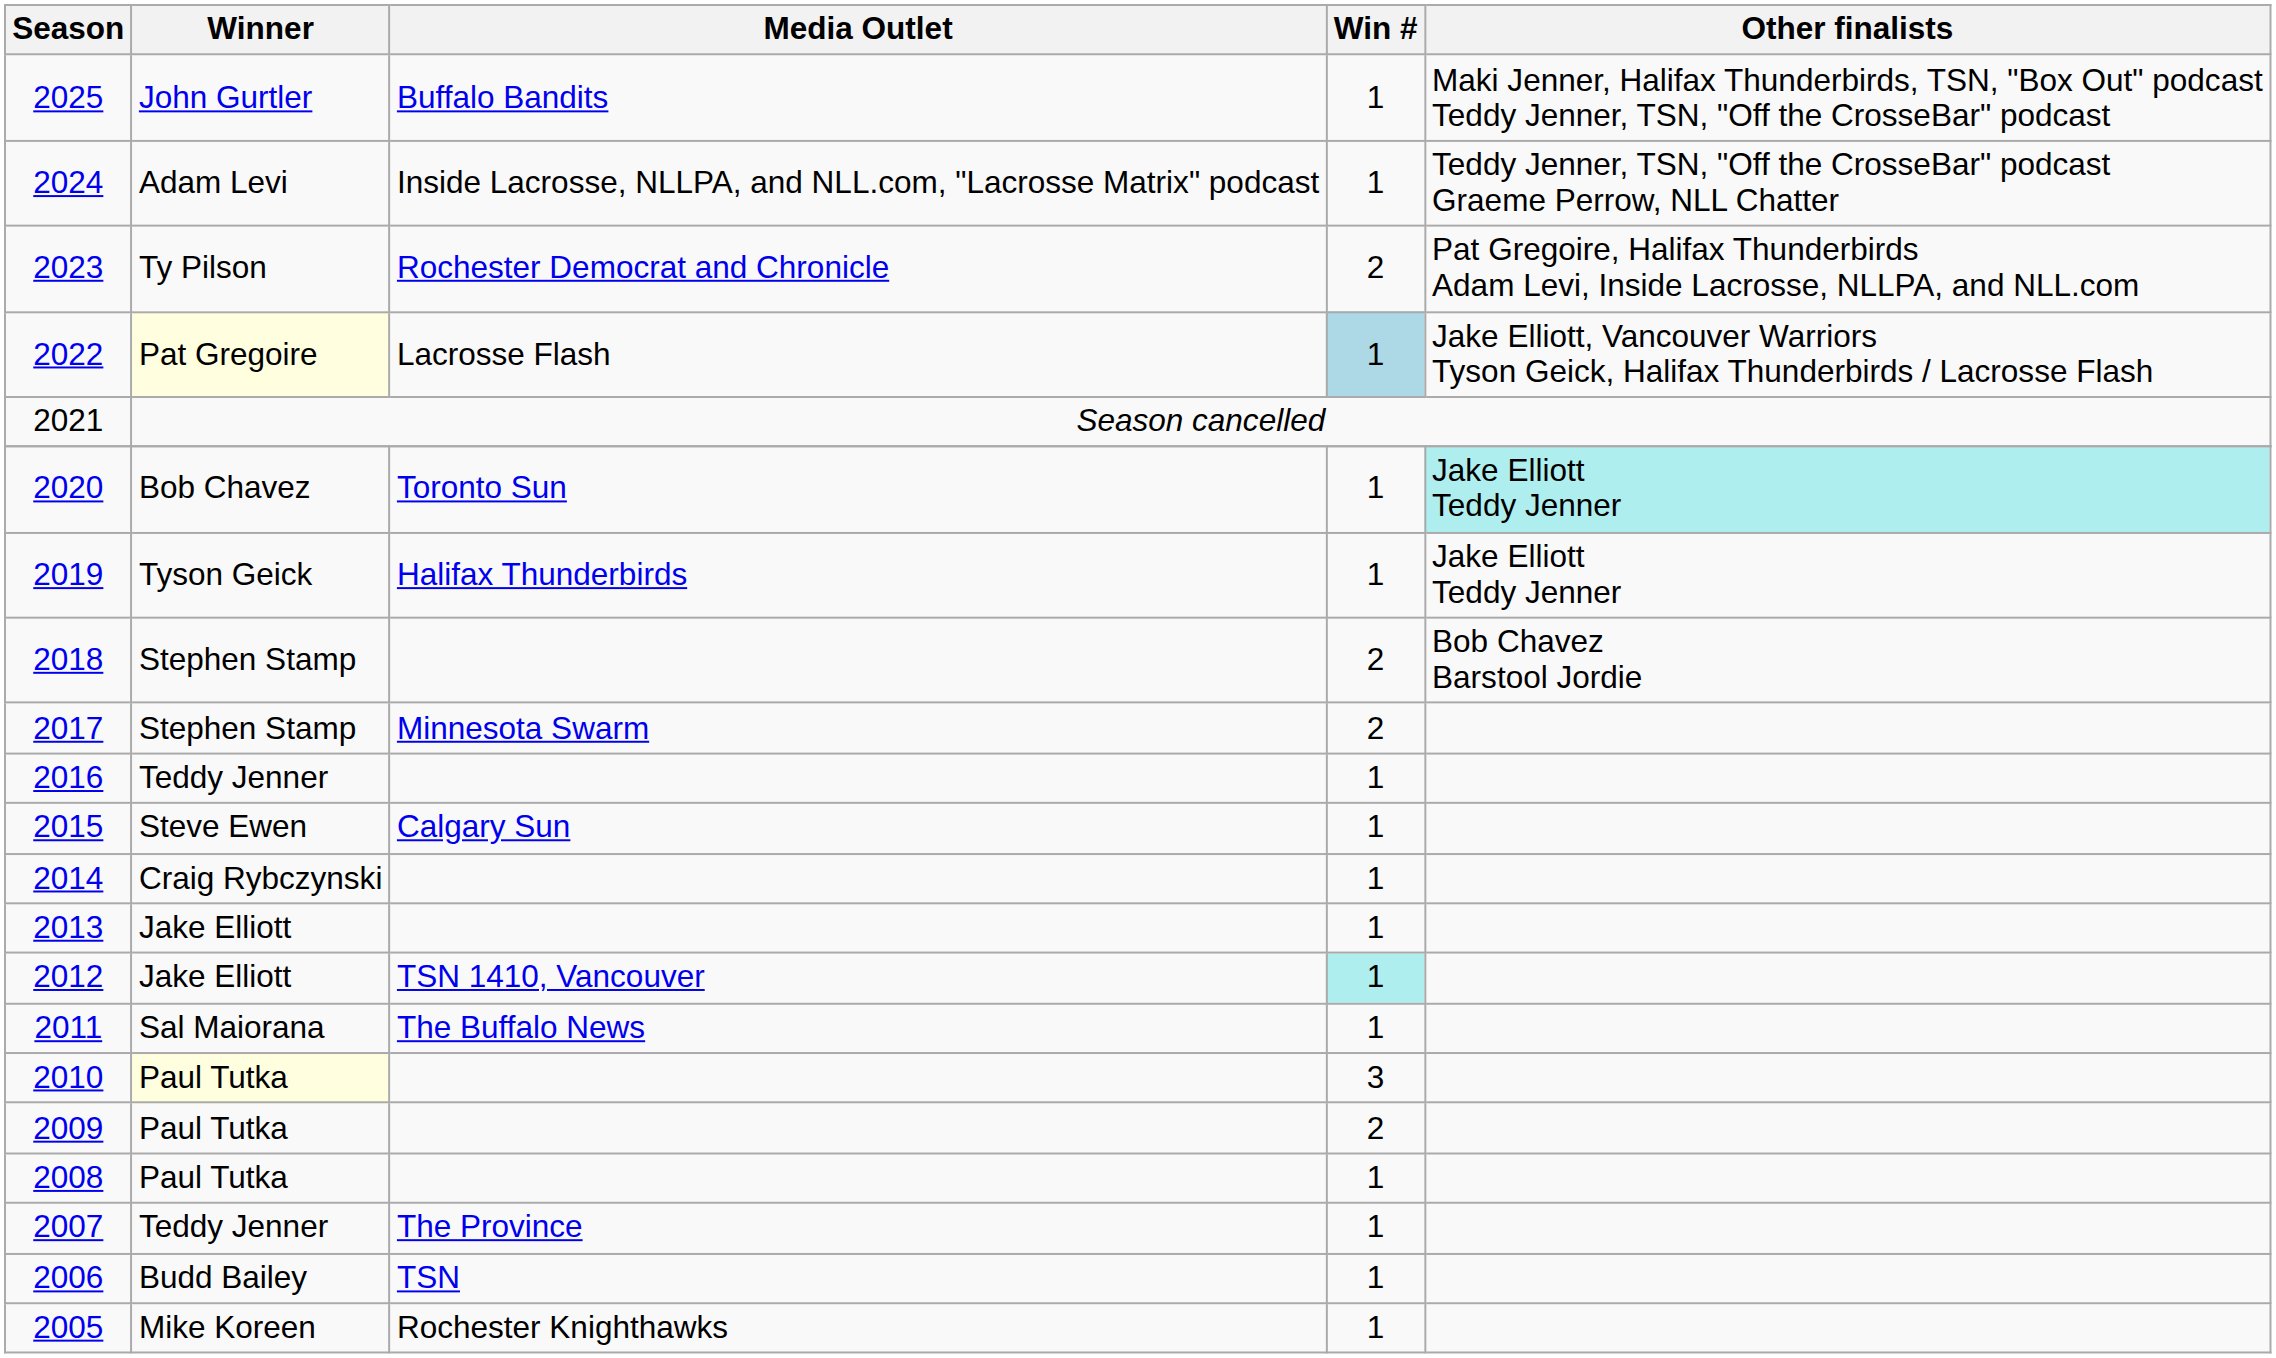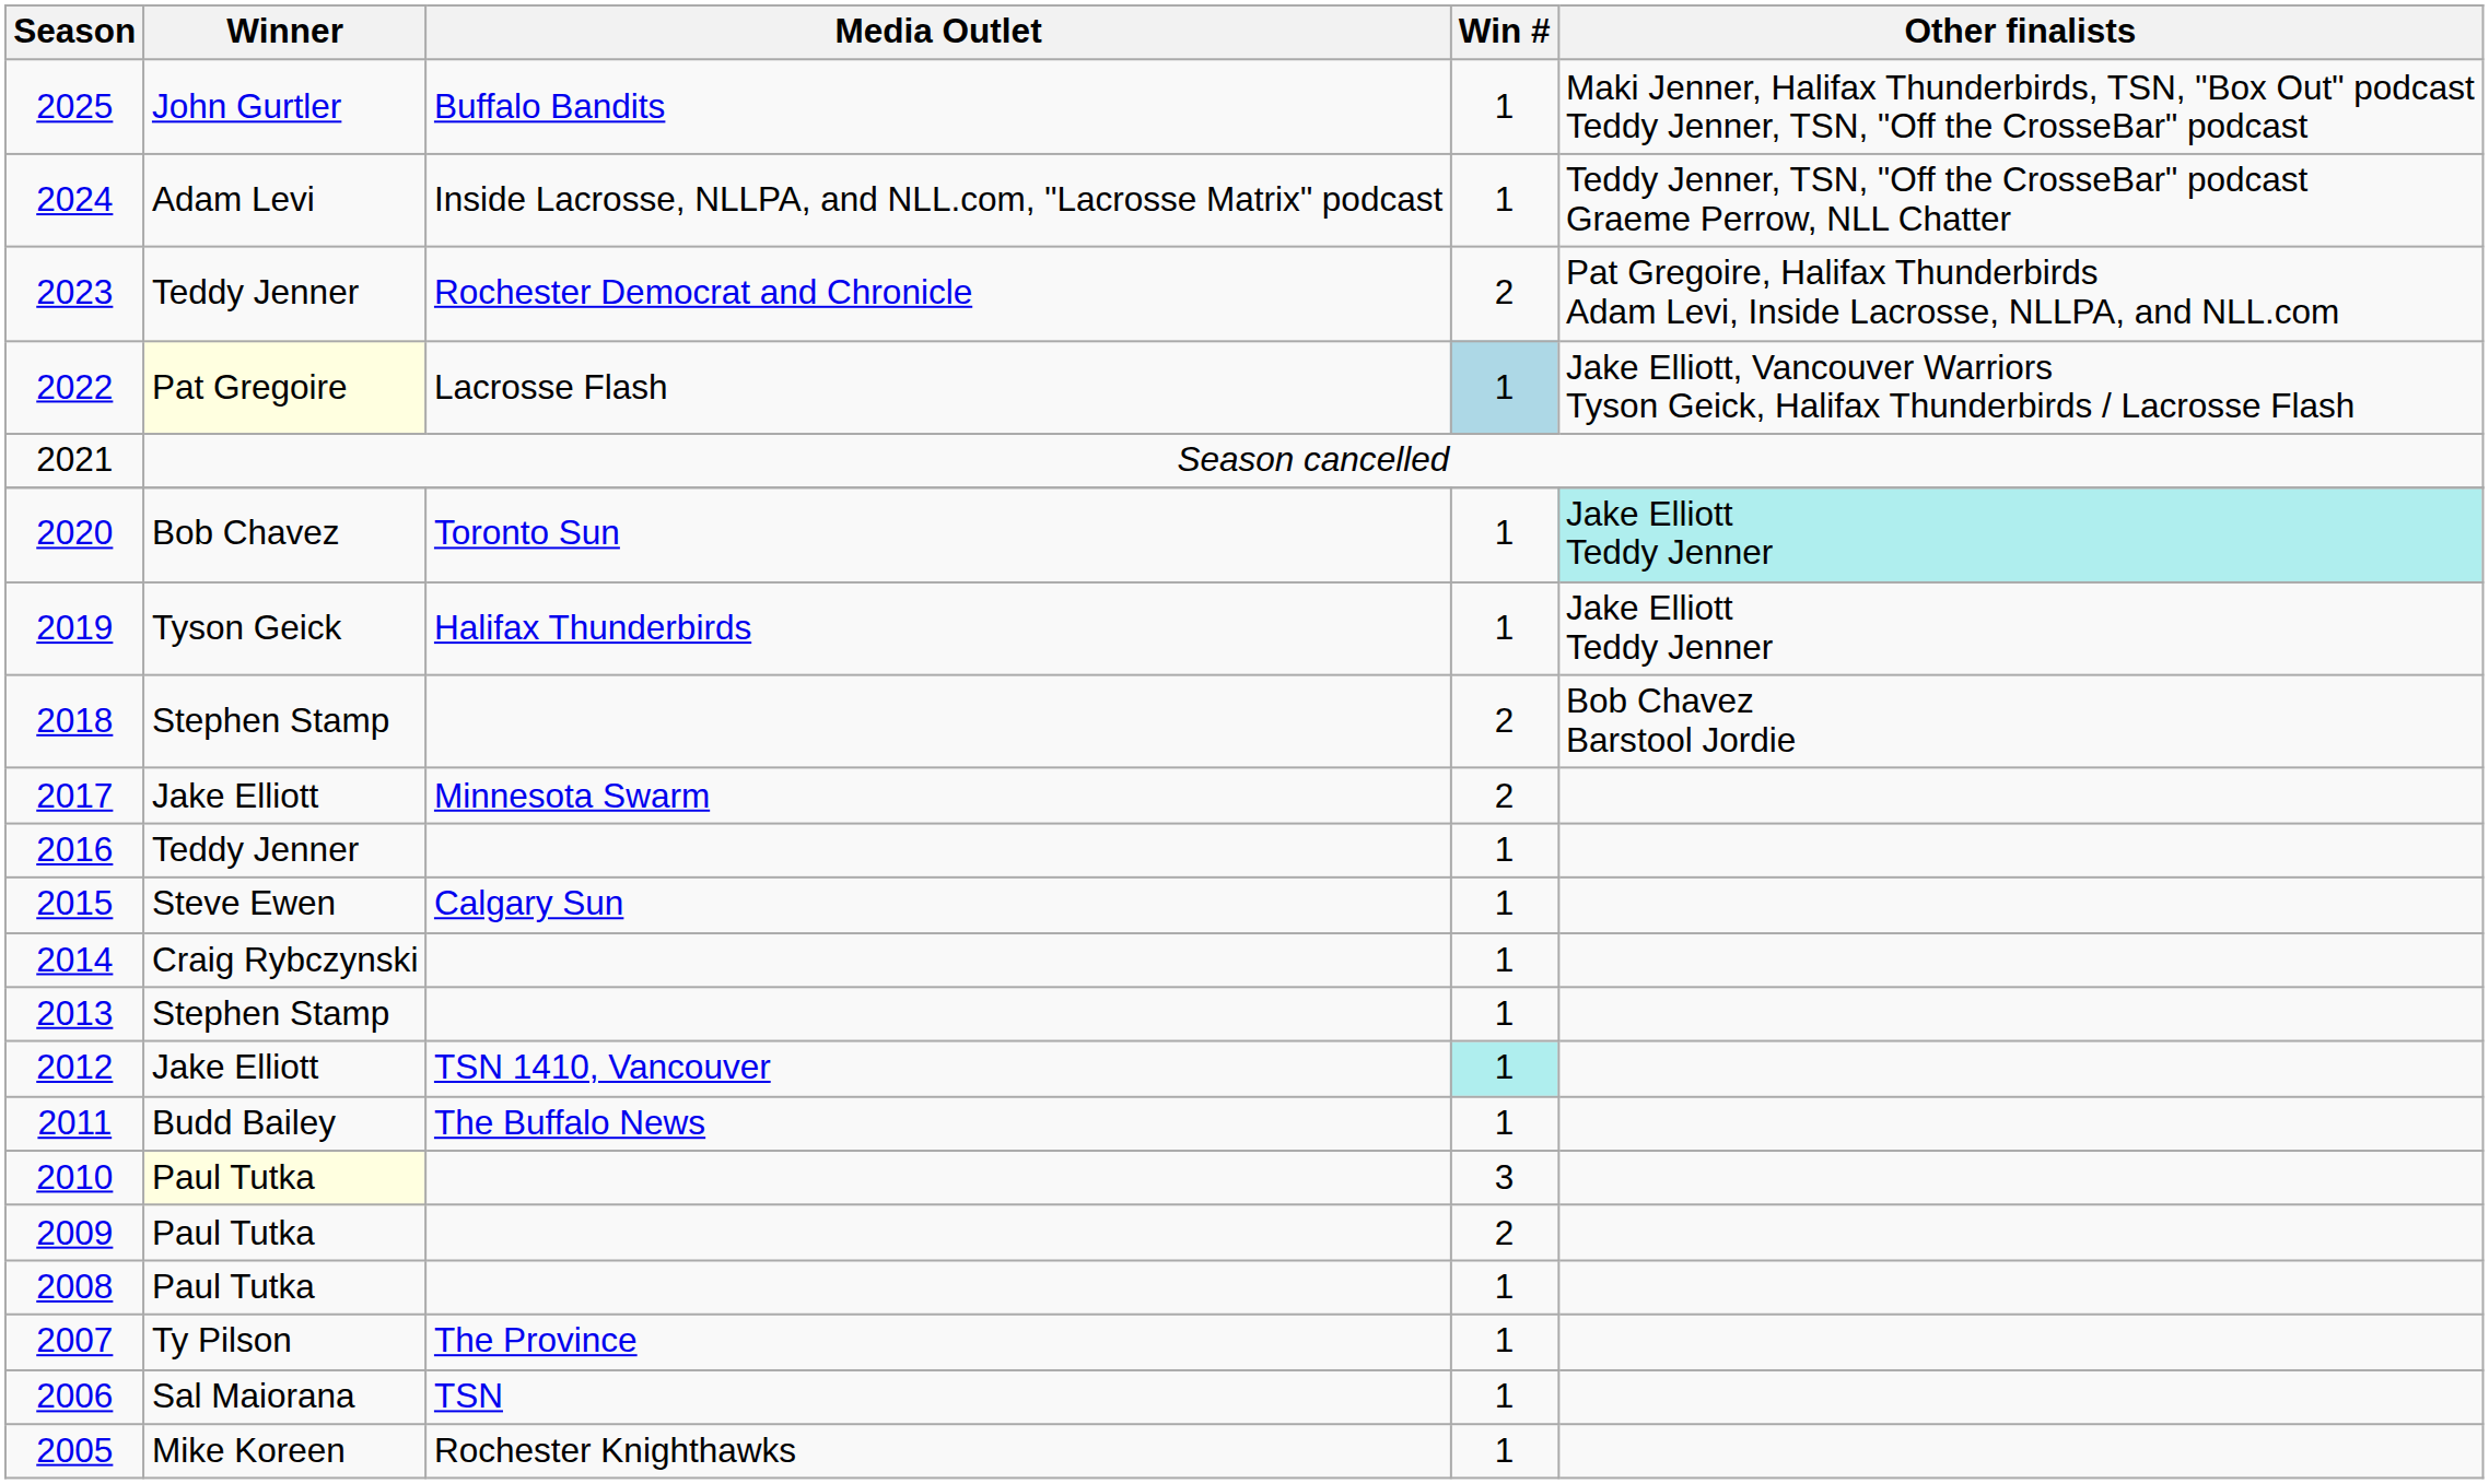2023 | Winner: Ty Pilson -> Teddy Jenner
2017 | Winner: Stephen Stamp -> Jake Elliott
2013 | Winner: Jake Elliott -> Stephen Stamp
2011 | Winner: Sal Maiorana -> Budd Bailey
2007 | Winner: Teddy Jenner -> Ty Pilson
2006 | Winner: Budd Bailey -> Sal Maiorana
